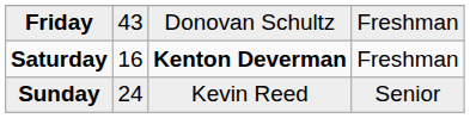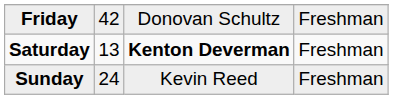Friday | column 2: 43 -> 42
Saturday | column 2: 16 -> 13
Sunday | column 4: Senior -> Freshman
